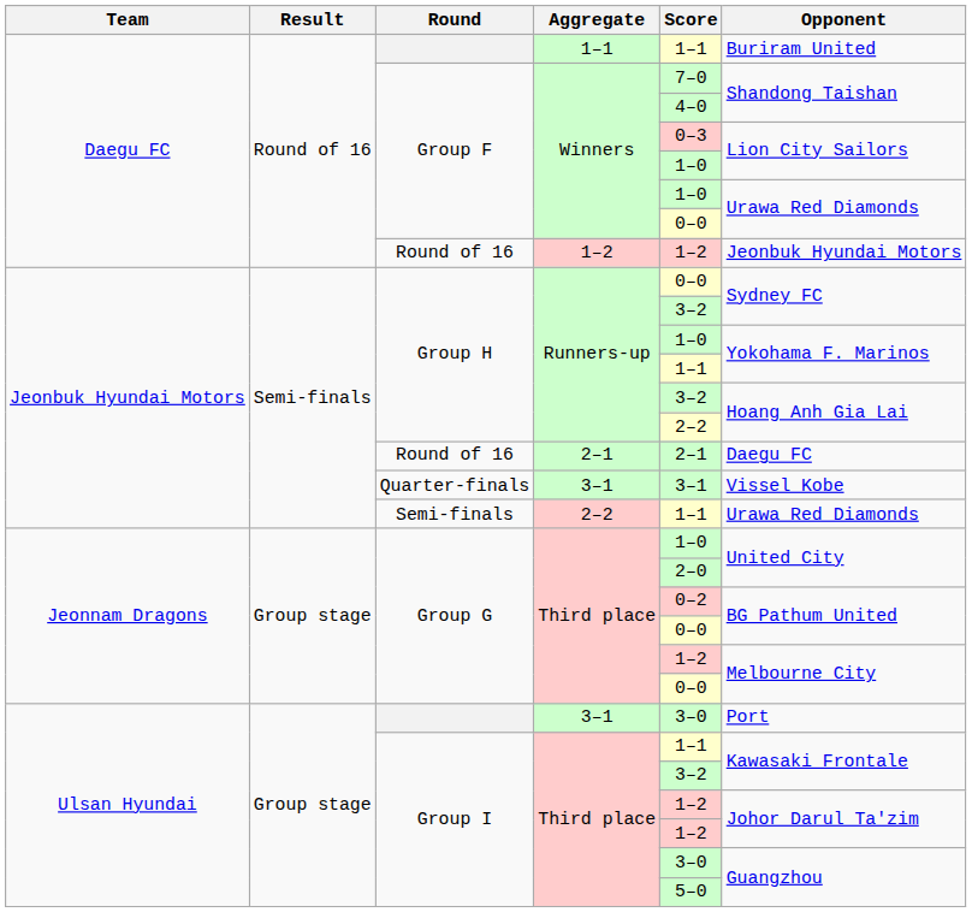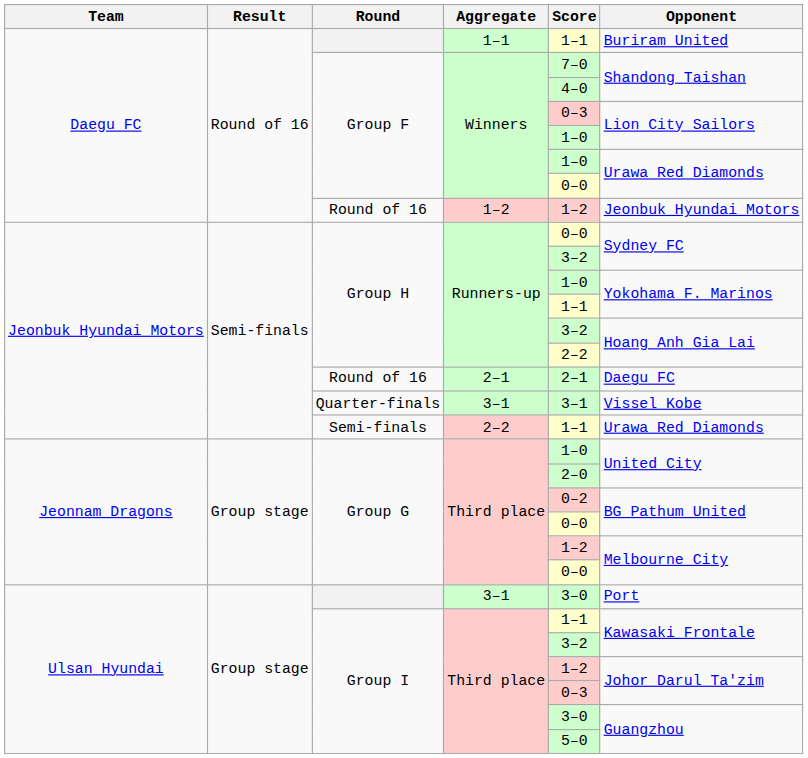row 29 | Score: 1–2 -> 0–3
